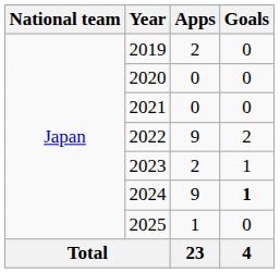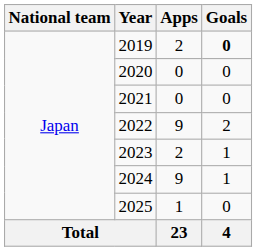2019 | Goals: normal -> bold
2024 | Goals: bold -> normal
